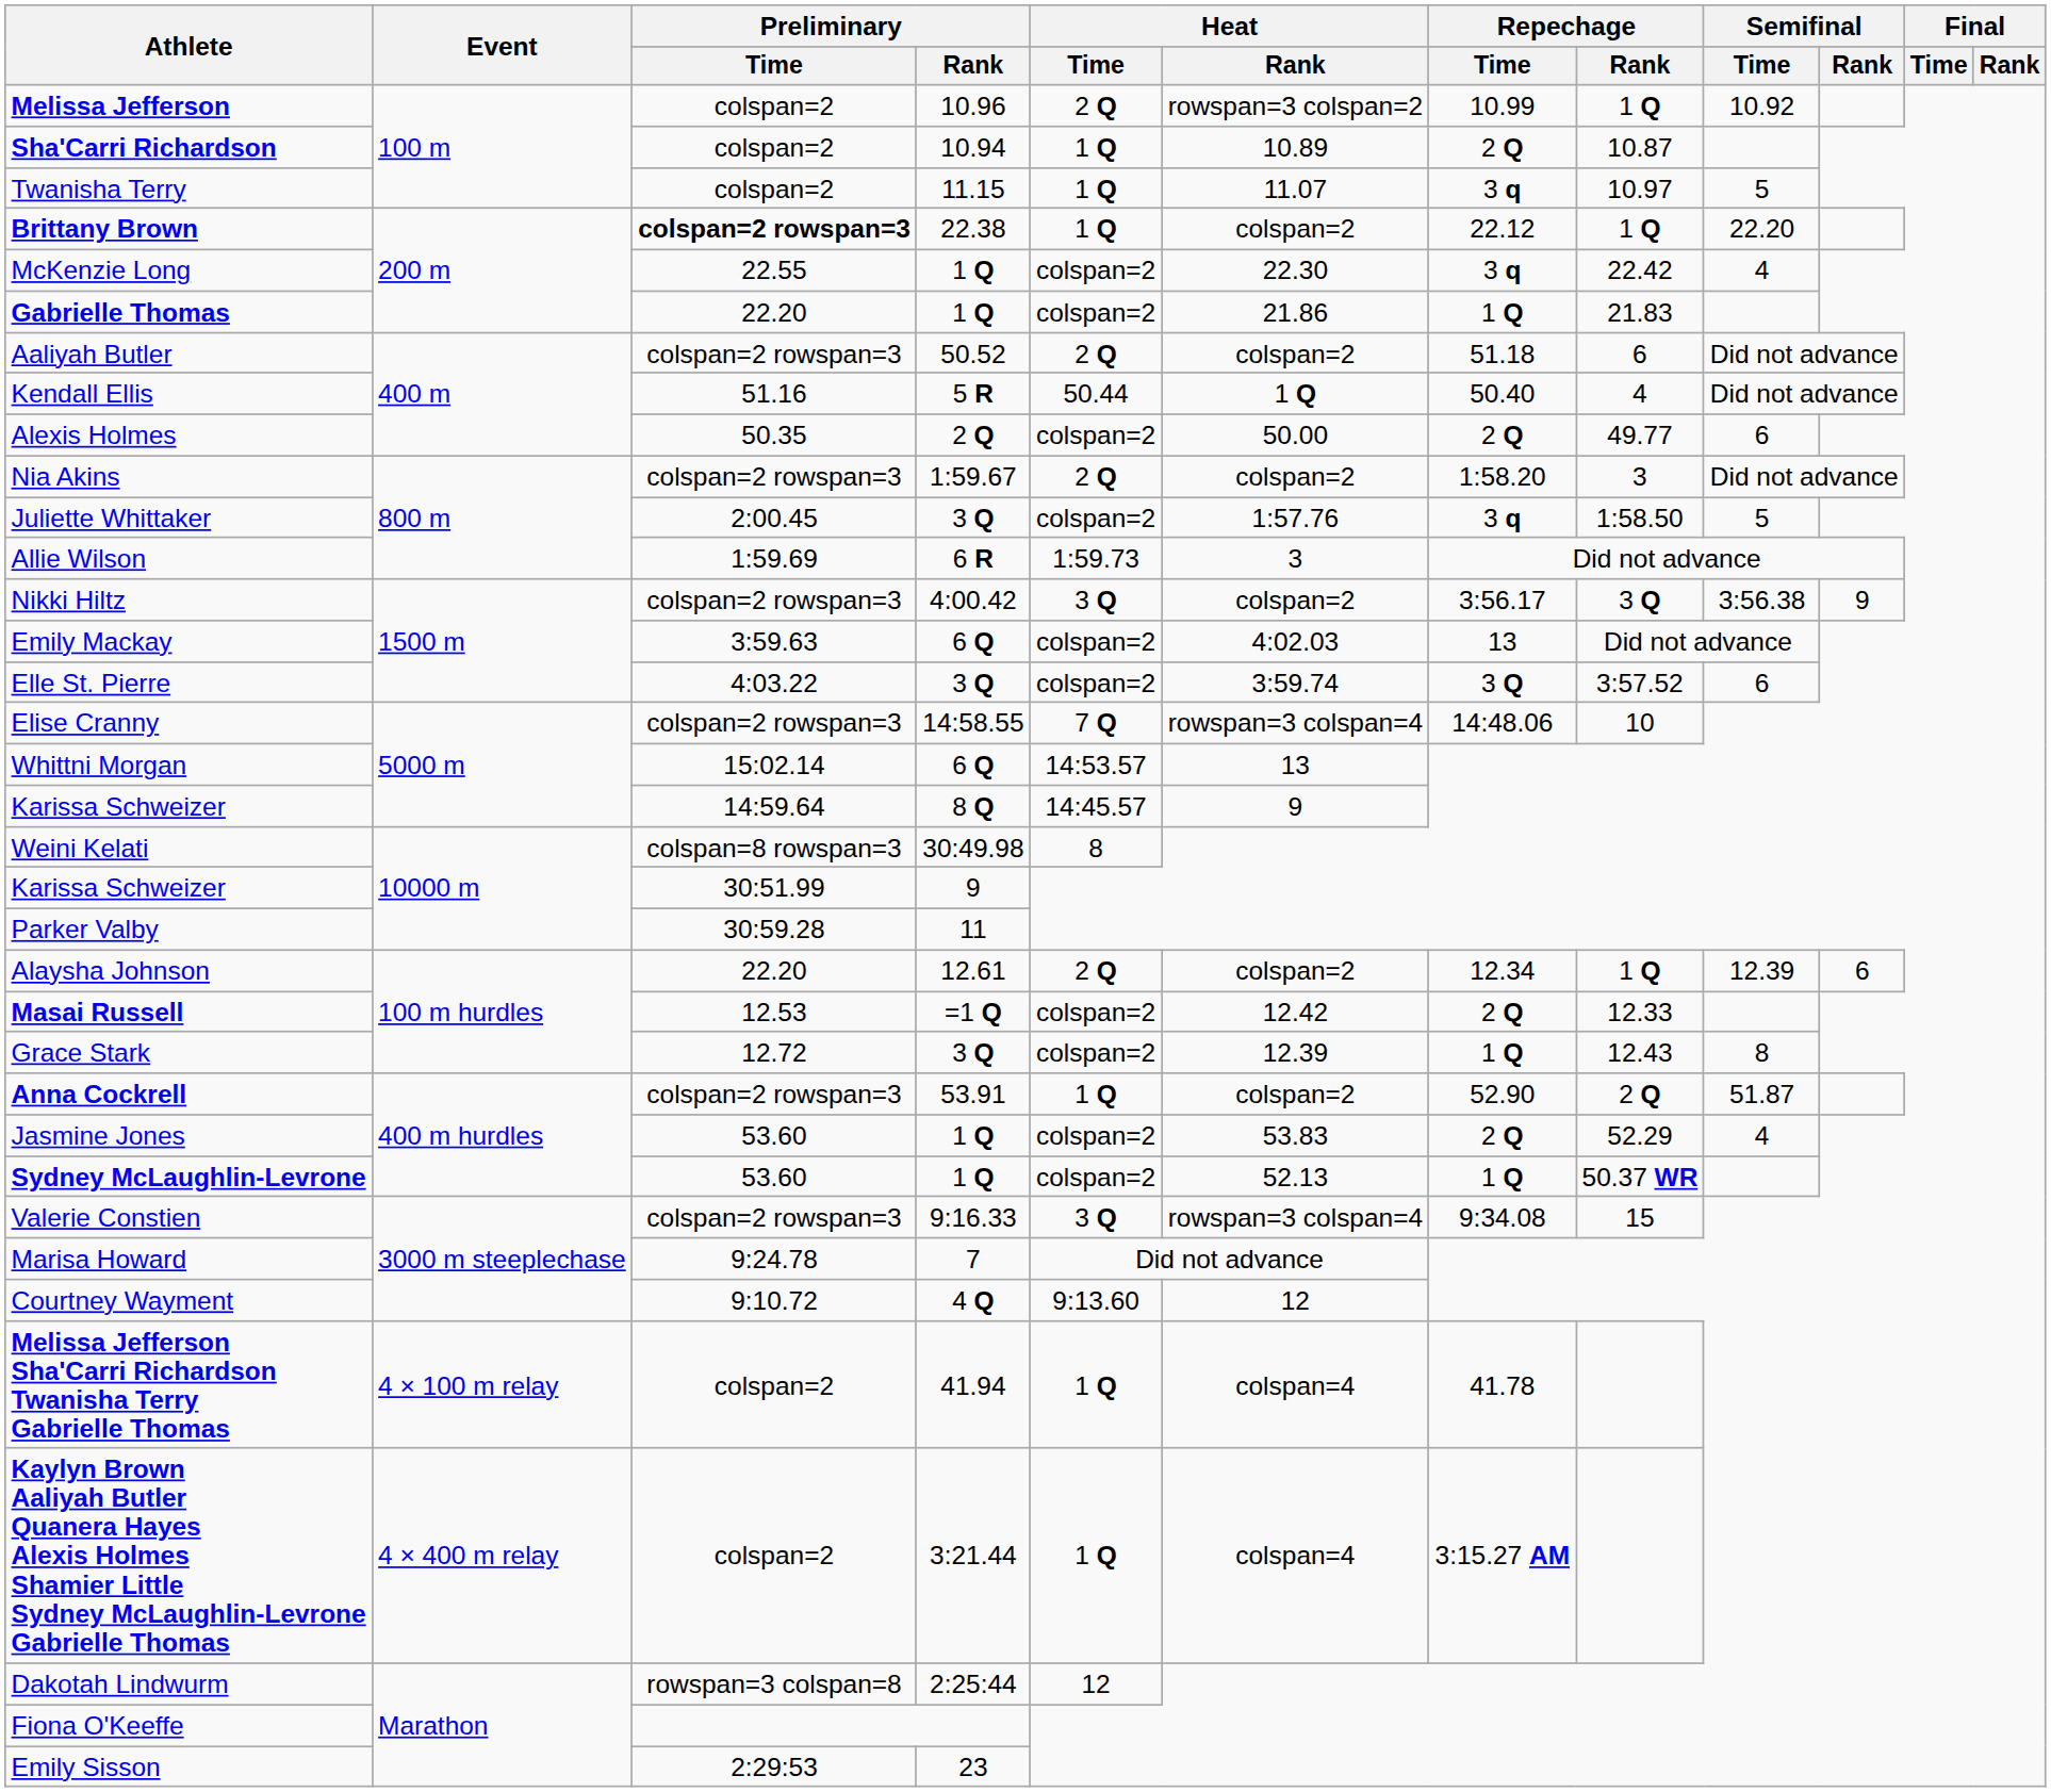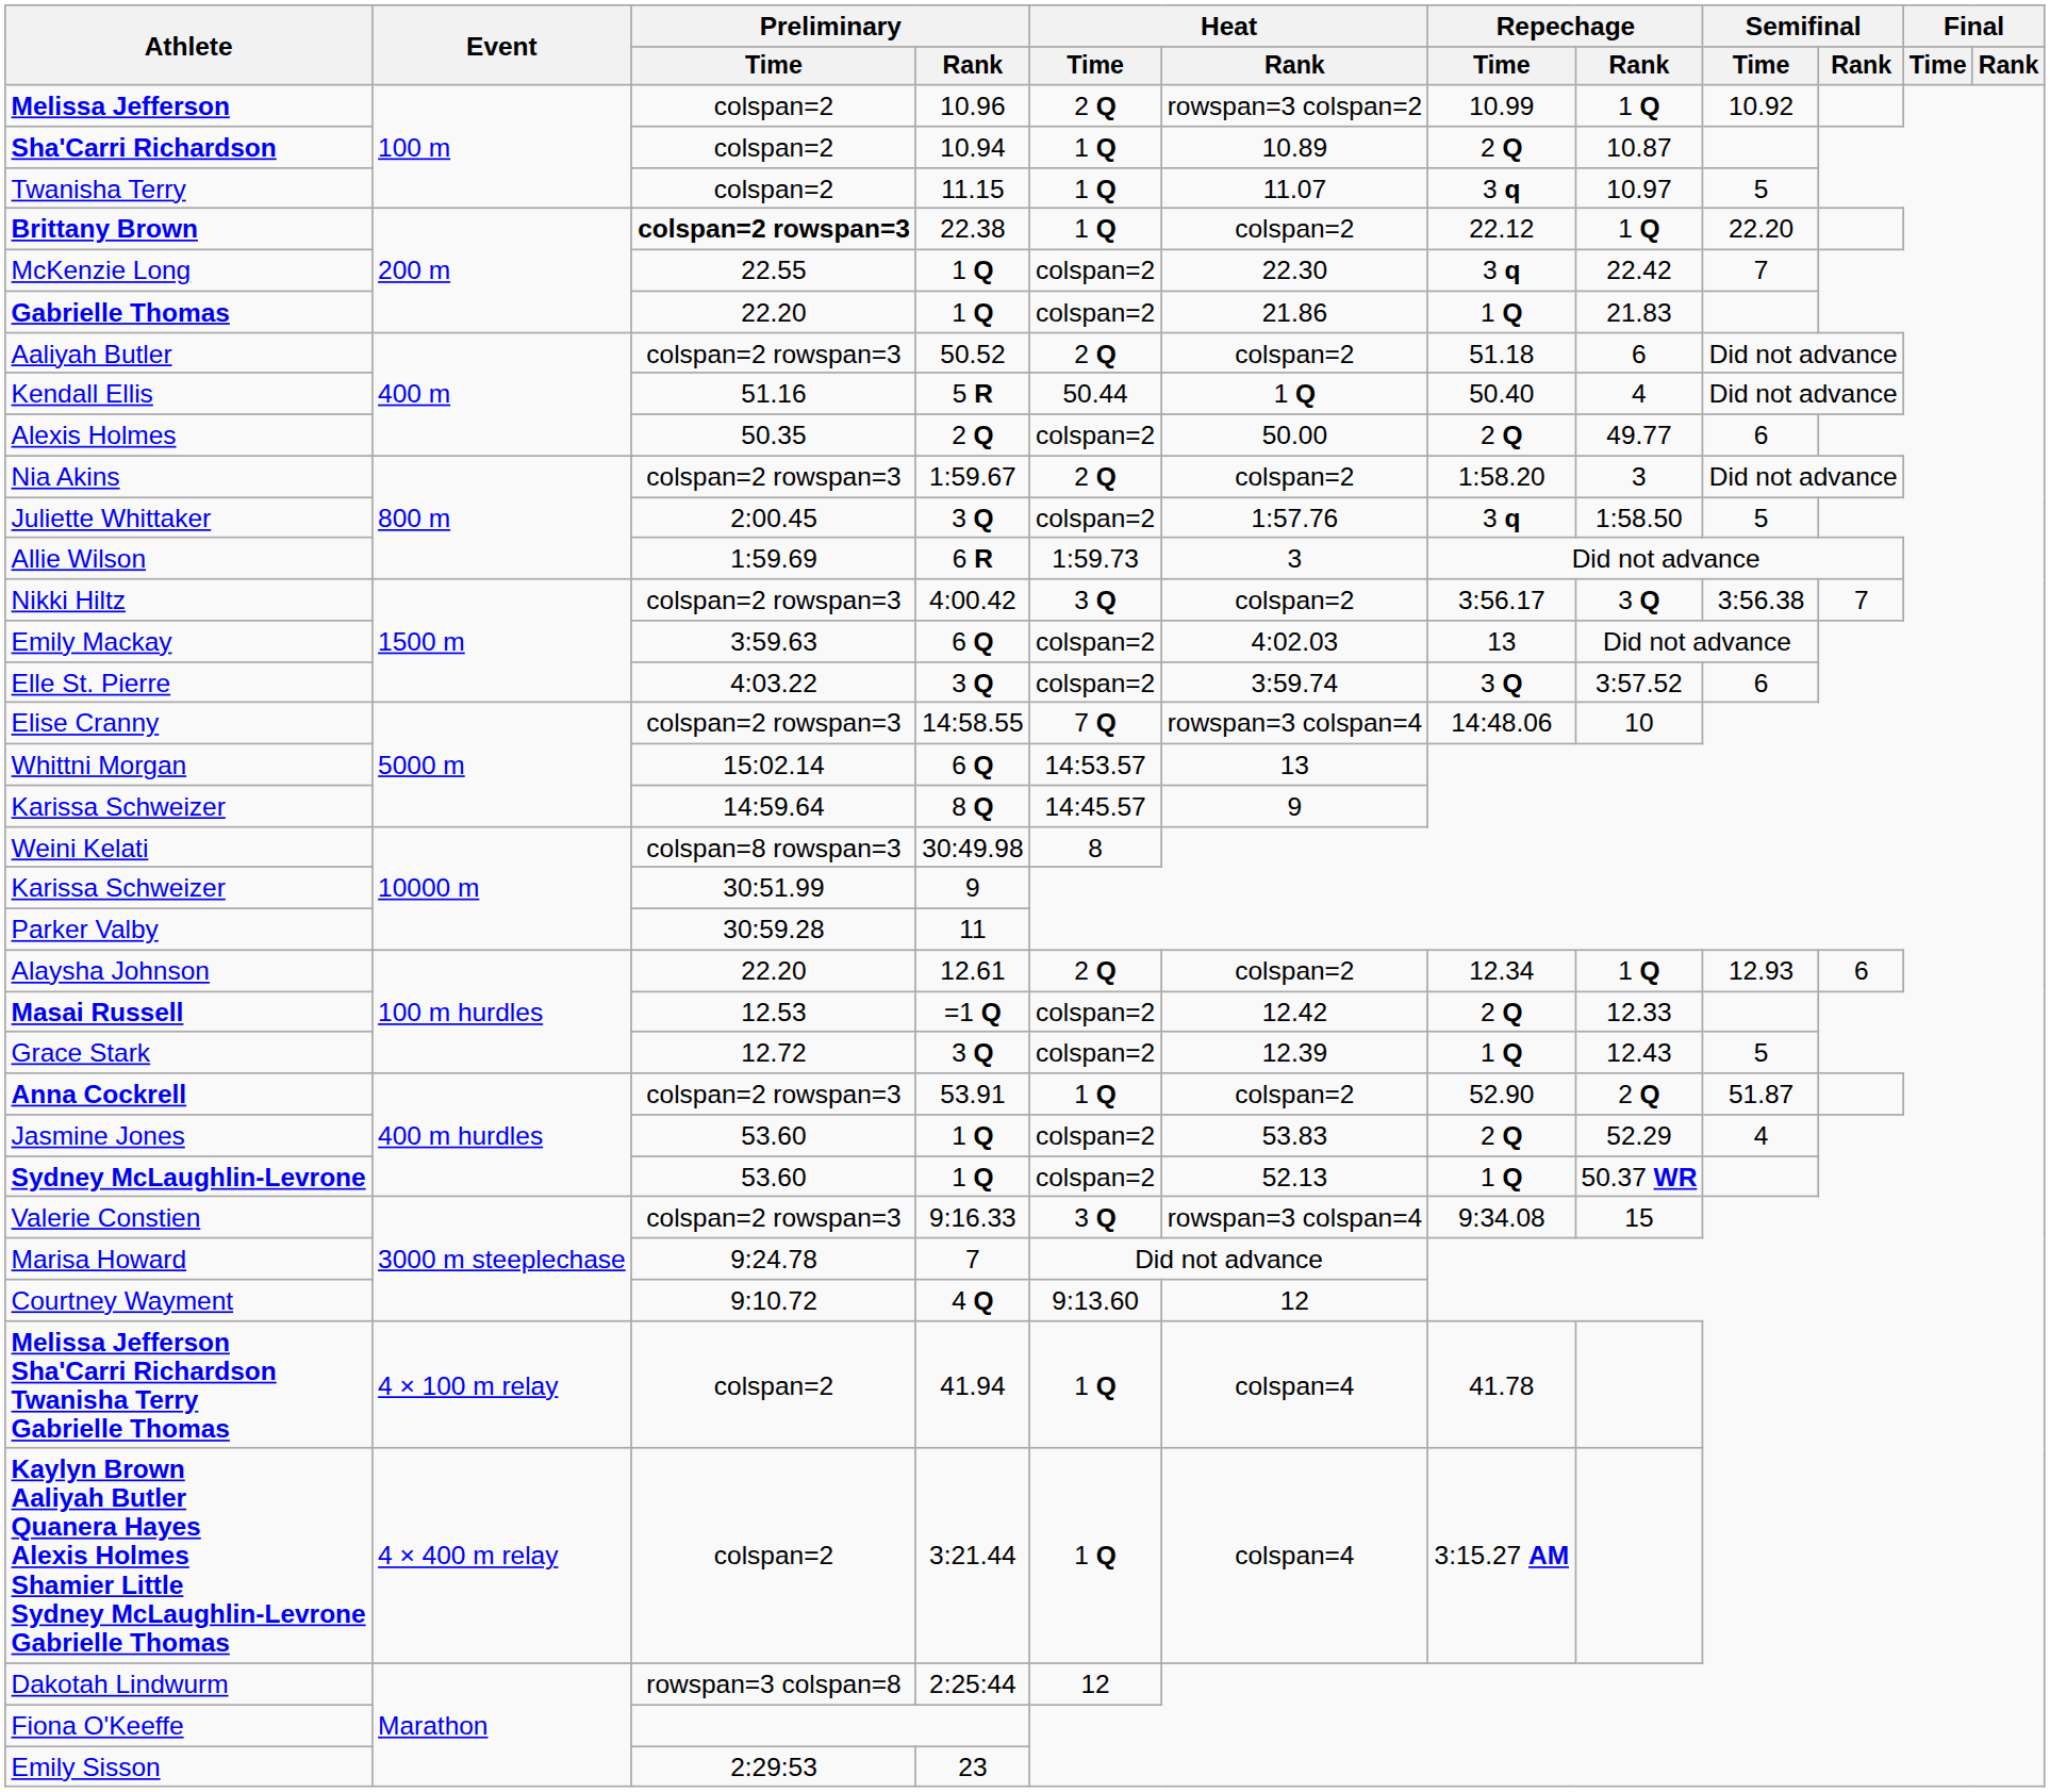McKenzie Long | Semifinal / Time: 4 -> 7
Nikki Hiltz | Semifinal / Rank: 9 -> 7
Alaysha Johnson | Semifinal / Time: 12.39 -> 12.93
Grace Stark | Semifinal / Time: 8 -> 5
